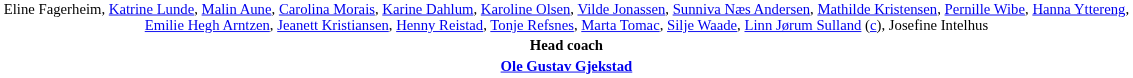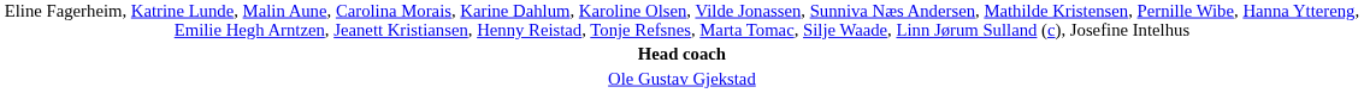row 3 | column 1: bold -> normal
